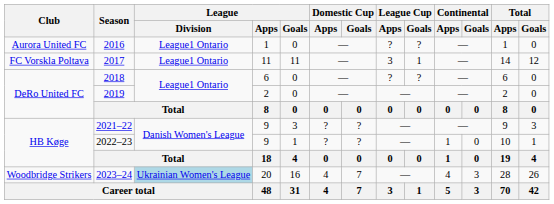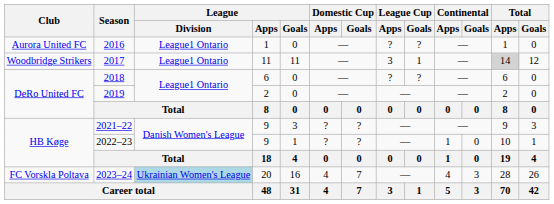2017 | Club: FC Vorskla Poltava -> Woodbridge Strikers
2017 | Total / Apps: no background -> lightgrey background
2023–24 | Club: Woodbridge Strikers -> FC Vorskla Poltava
